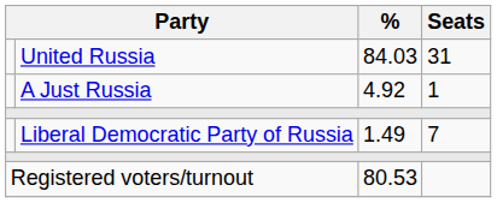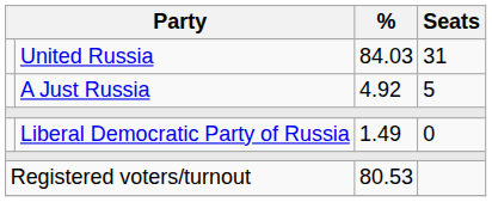A Just Russia | Seats: 1 -> 5
Liberal Democratic Party of Russia | Seats: 7 -> 0
